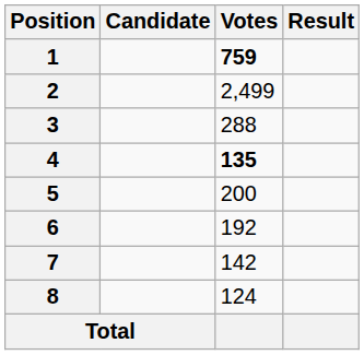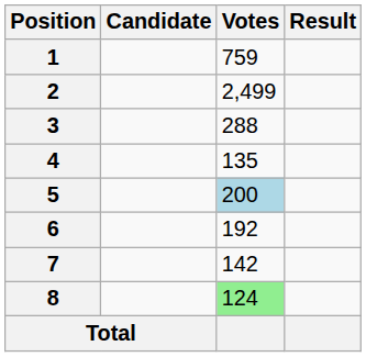1 | Votes: bold -> normal
4 | Votes: bold -> normal
5 | Votes: no background -> lightblue background
8 | Votes: no background -> lightgreen background
